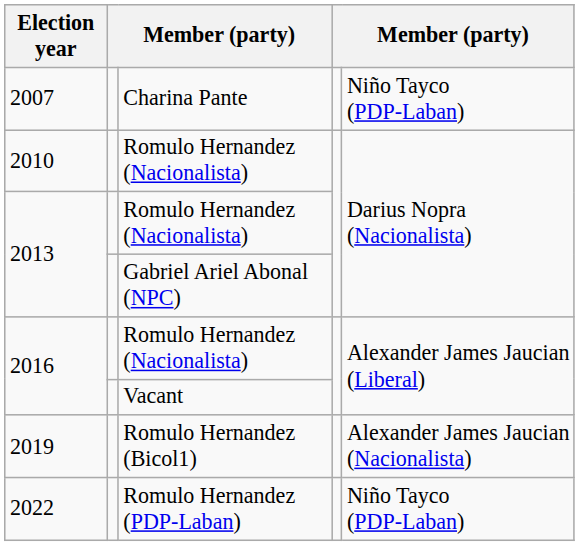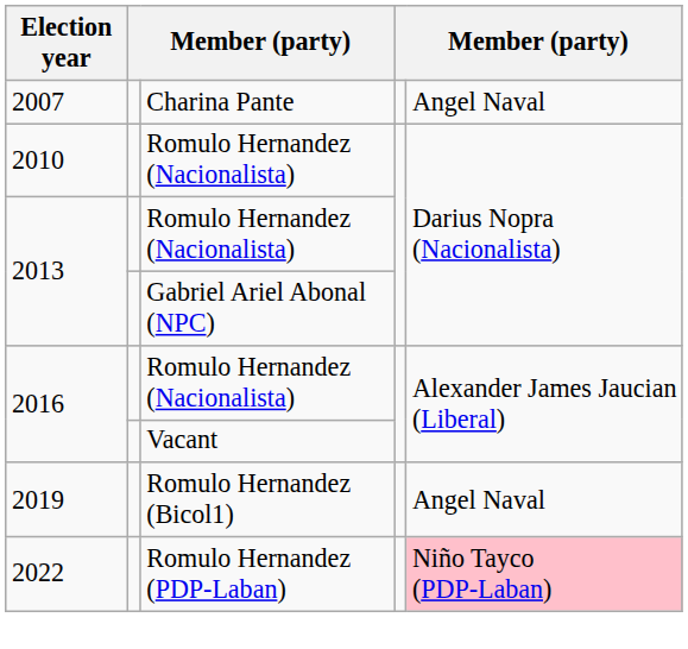2007 | column 5: Niño Tayco (PDP-Laban) -> Angel Naval
2019 | column 5: Alexander James Jaucian (Nacionalista) -> Angel Naval
2022 | column 5: no background -> pink background
